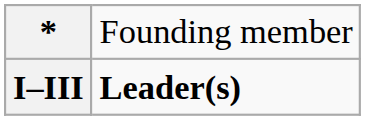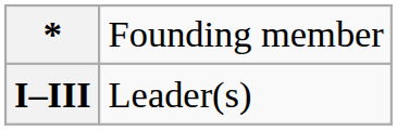I–III | column 2: bold -> normal
